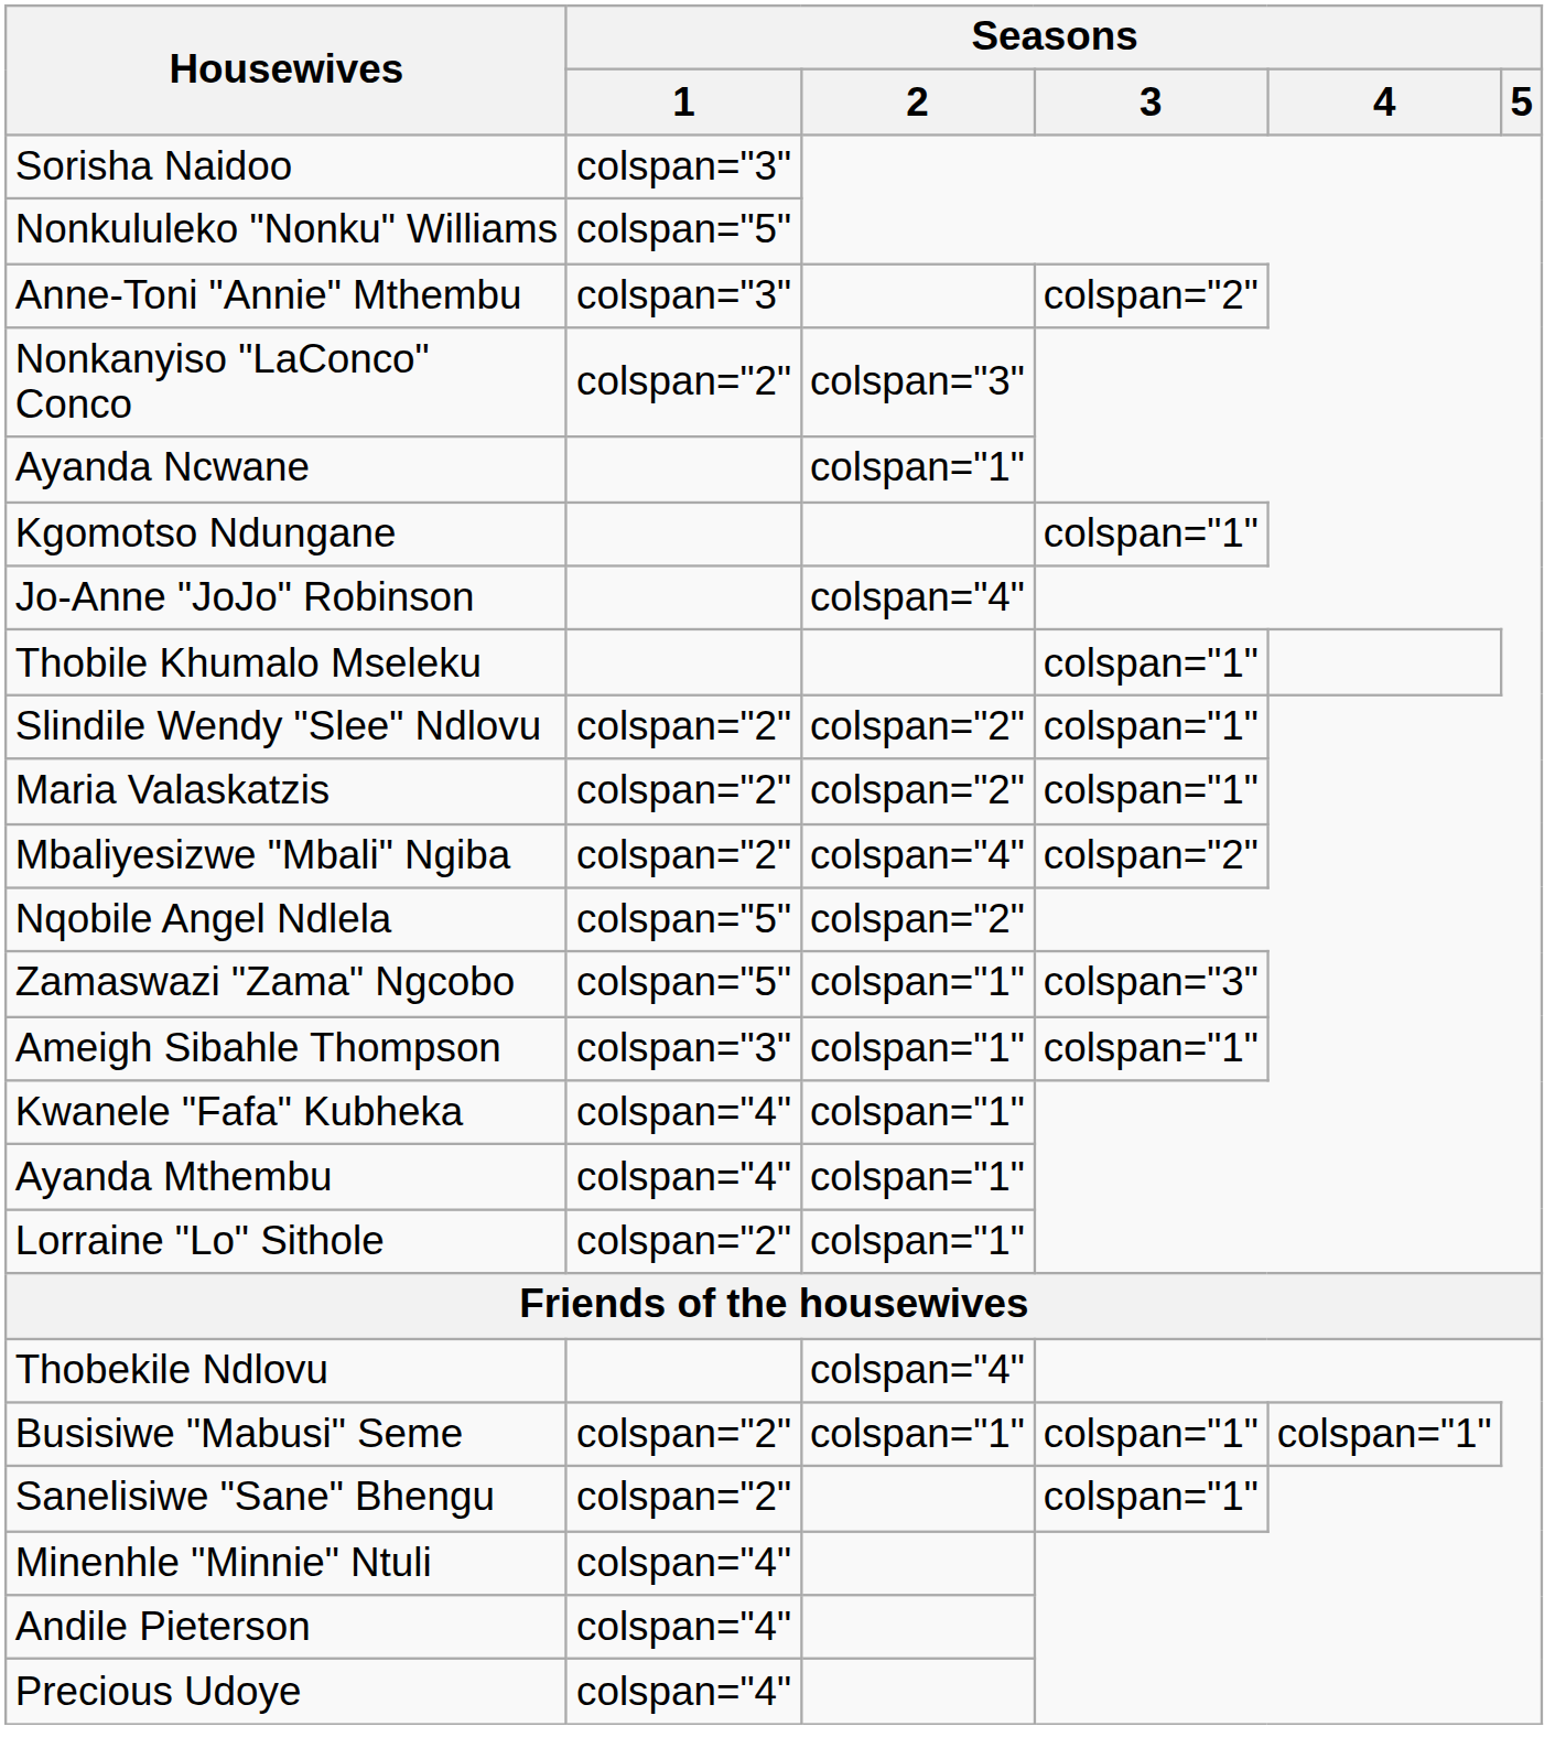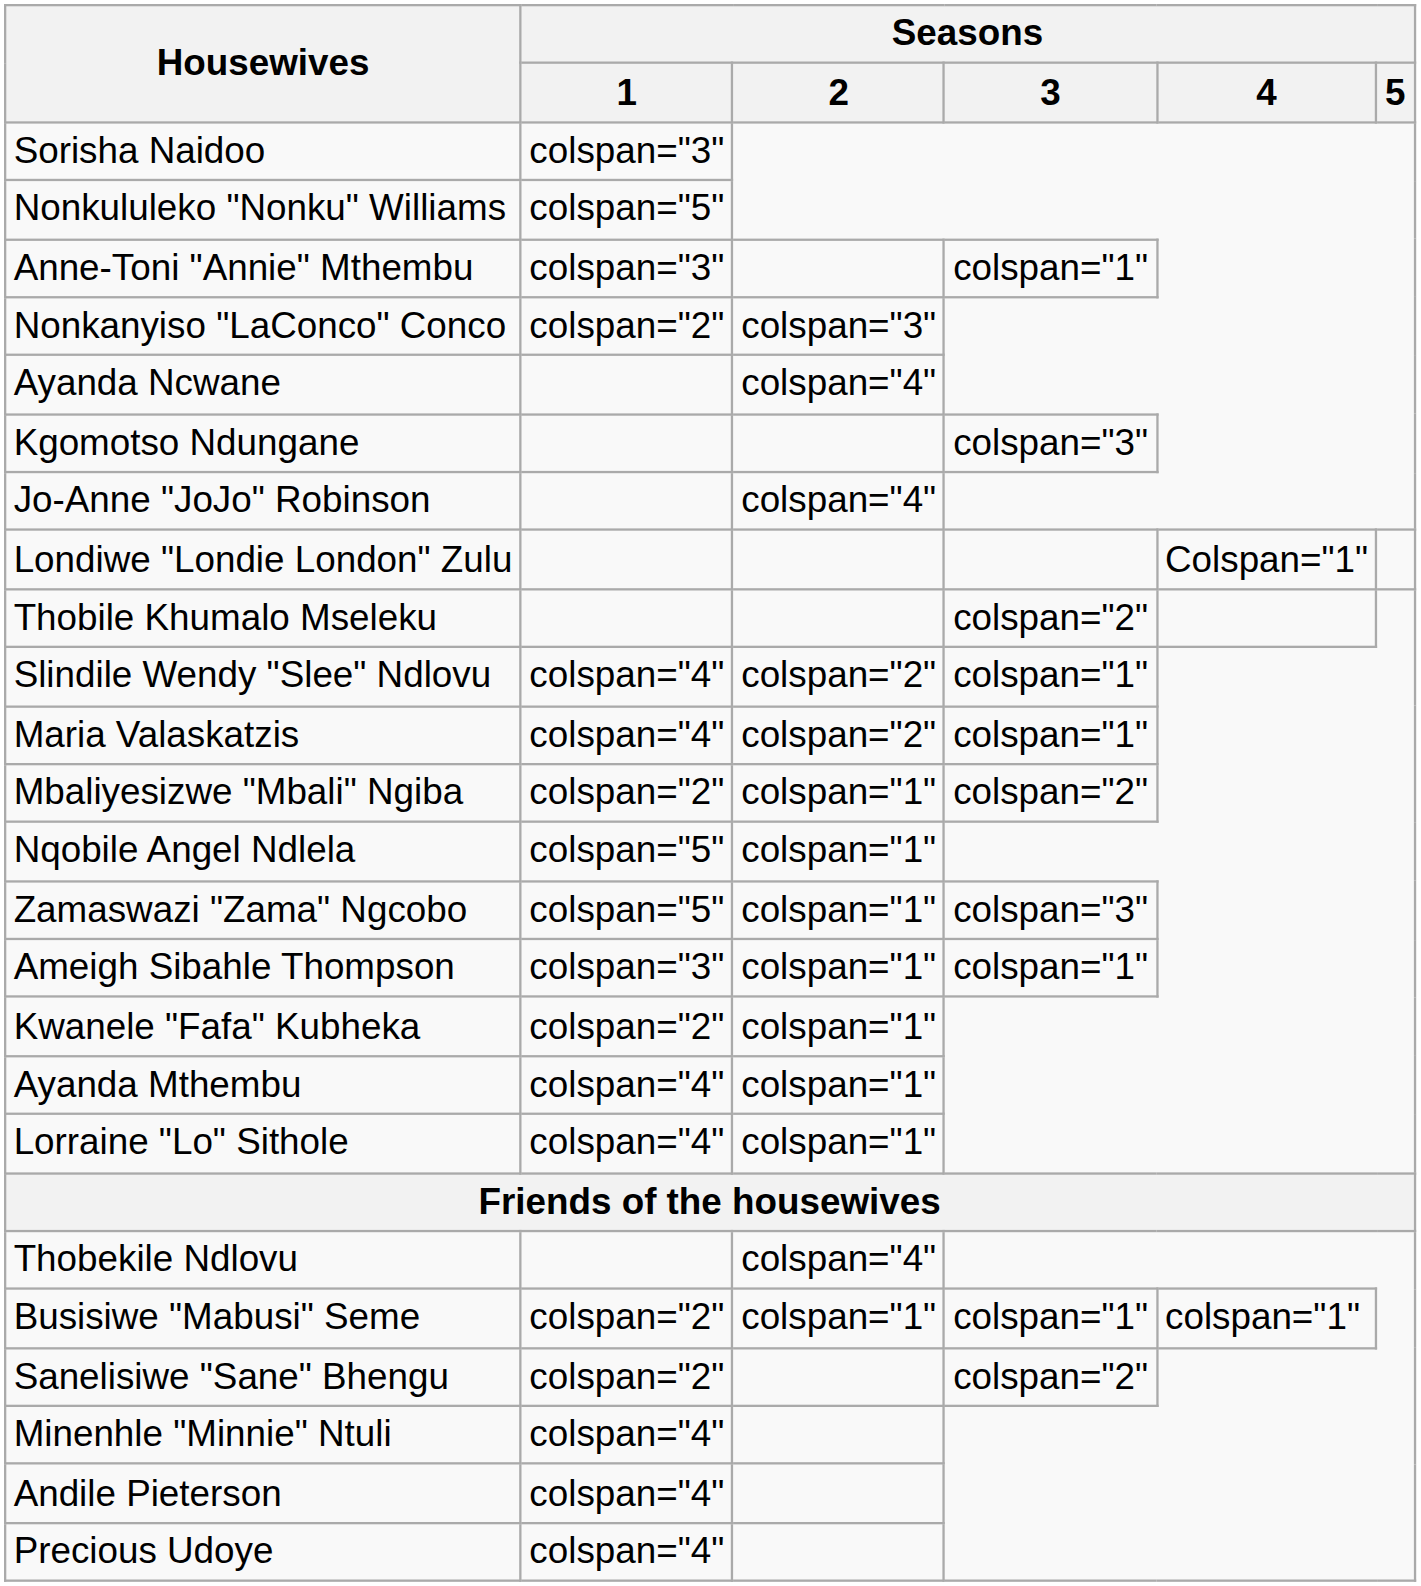Anne-Toni "Annie" Mthembu | Seasons / 3: colspan="2" -> colspan="1"
Ayanda Ncwane | Seasons / 2: colspan="1" -> colspan="4"
Kgomotso Ndungane | Seasons / 3: colspan="1" -> colspan="3"
+ row: Londiwe "Londie London" Zulu | Colspan="1"
Thobile Khumalo Mseleku | Seasons / 3: colspan="1" -> colspan="2"
Slindile Wendy "Slee" Ndlovu | Seasons / 1: colspan="2" -> colspan="4"
Maria Valaskatzis | Seasons / 1: colspan="2" -> colspan="4"
Mbaliyesizwe "Mbali" Ngiba | Seasons / 2: colspan="4" -> colspan="1"
Nqobile Angel Ndlela | Seasons / 2: colspan="2" -> colspan="1"
Kwanele "Fafa" Kubheka | Seasons / 1: colspan="4" -> colspan="2"
Lorraine "Lo" Sithole | Seasons / 1: colspan="2" -> colspan="4"
Sanelisiwe "Sane" Bhengu | Seasons / 3: colspan="1" -> colspan="2"
